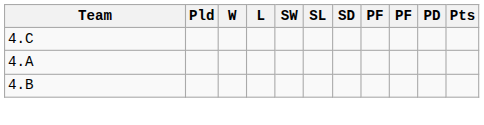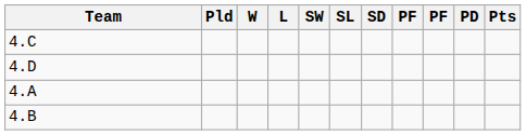+ row: 4.D
